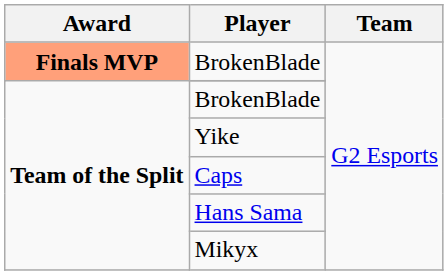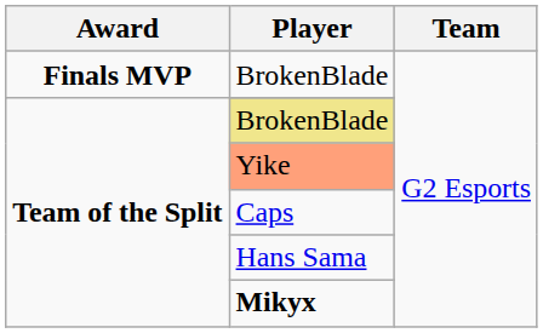Finals MVP / BrokenBlade | Award: lightsalmon background -> no background
Team of the Split / BrokenBlade | Player: no background -> khaki background
Yike | Player: no background -> lightsalmon background
Mikyx | Player: normal -> bold
